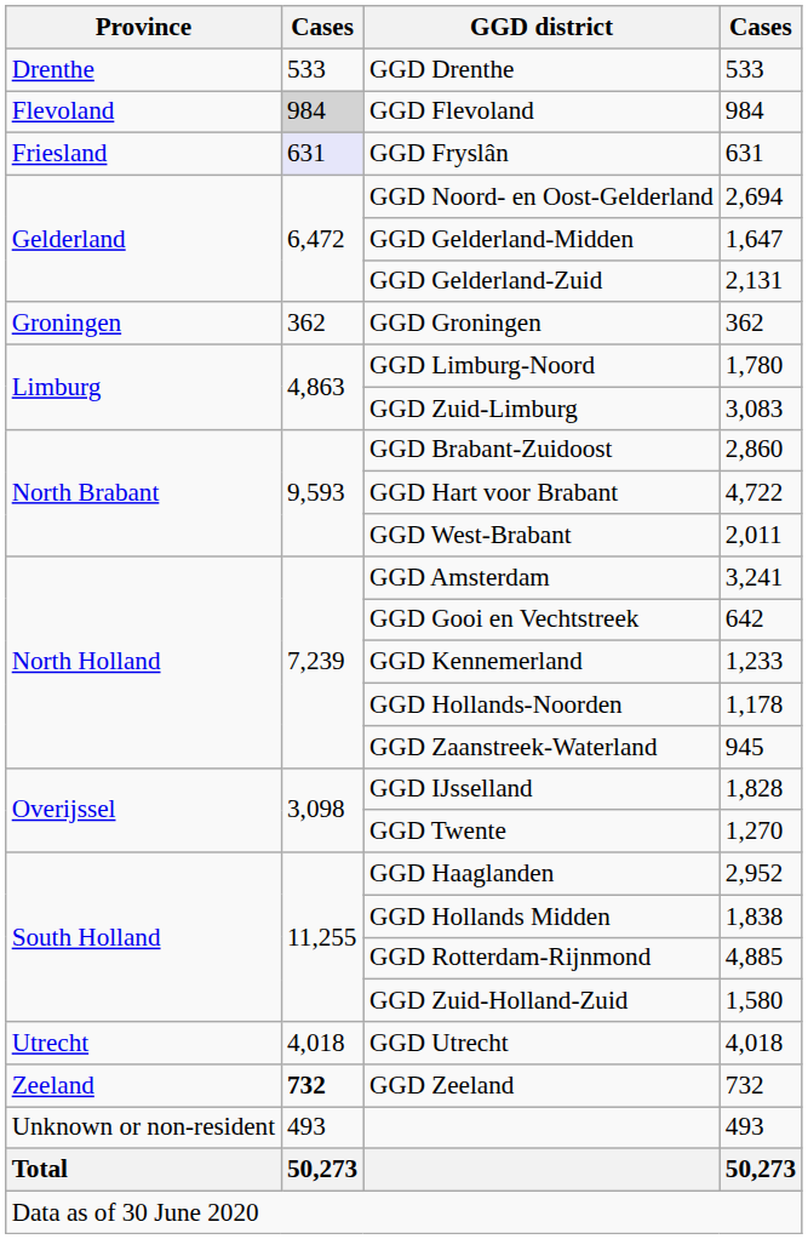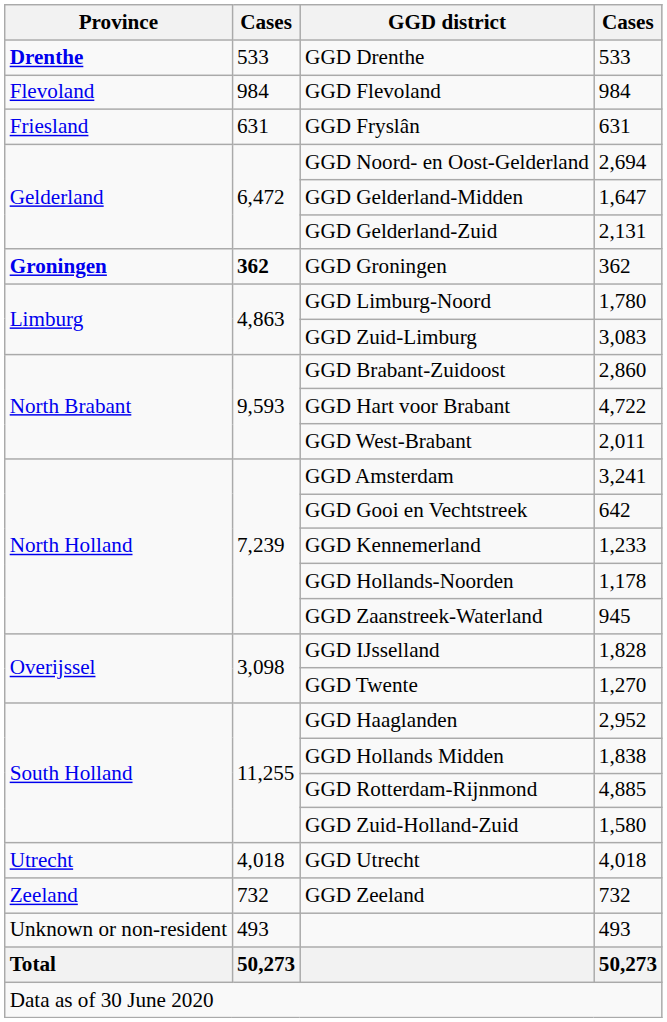GGD Drenthe | Province: normal -> bold
GGD Flevoland | column 2: lightgrey background -> no background
GGD Fryslân | column 2: lavender background -> no background
GGD Groningen | Province: normal -> bold
GGD Groningen | column 2: normal -> bold
GGD Zeeland | column 2: bold -> normal
